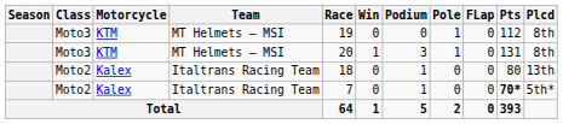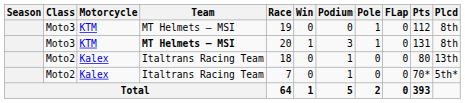row 3 | Team: normal -> bold
row 5 | Pts: bold -> normal
